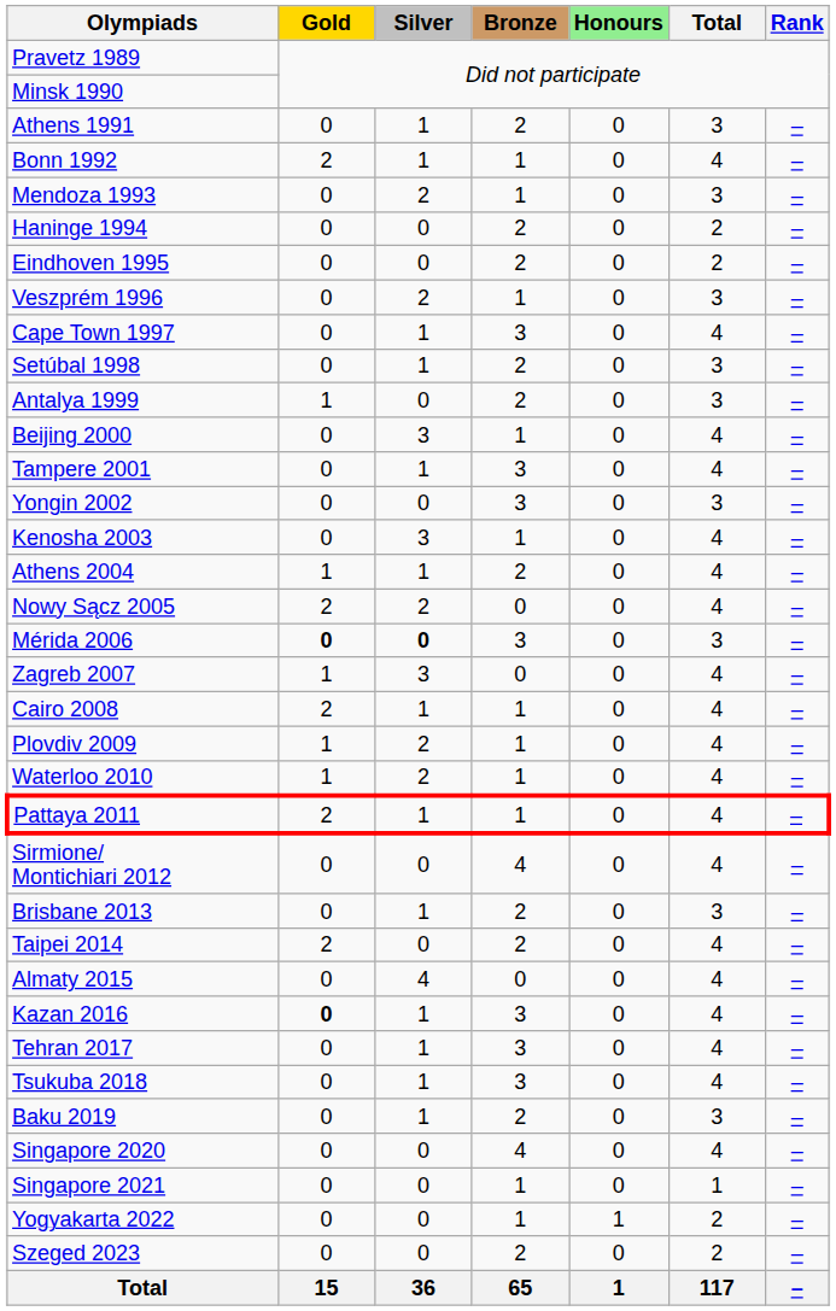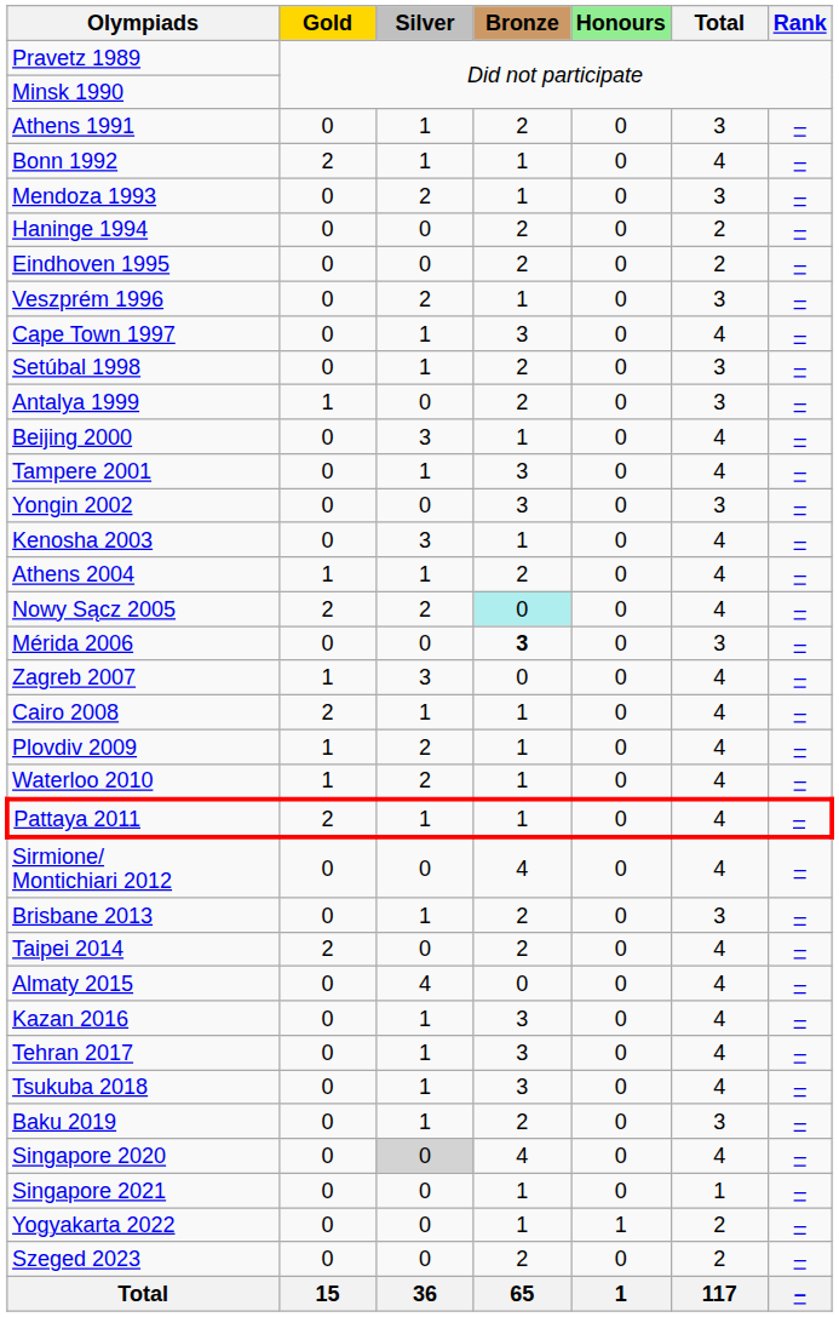Nowy Sącz 2005 | Bronze: no background -> paleturquoise background
Mérida 2006 | Gold: bold -> normal
Mérida 2006 | Silver: bold -> normal
Mérida 2006 | Bronze: normal -> bold
Kazan 2016 | Gold: bold -> normal
Singapore 2020 | Silver: no background -> lightgrey background
